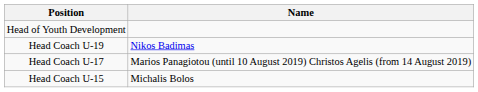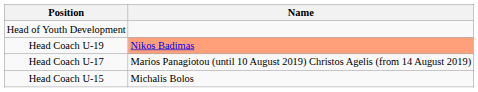Head Coach U-19 | Name: no background -> lightsalmon background
